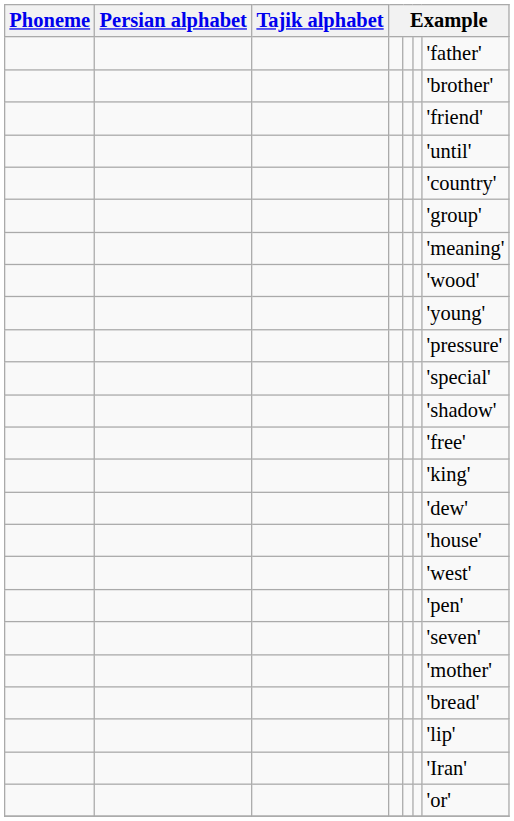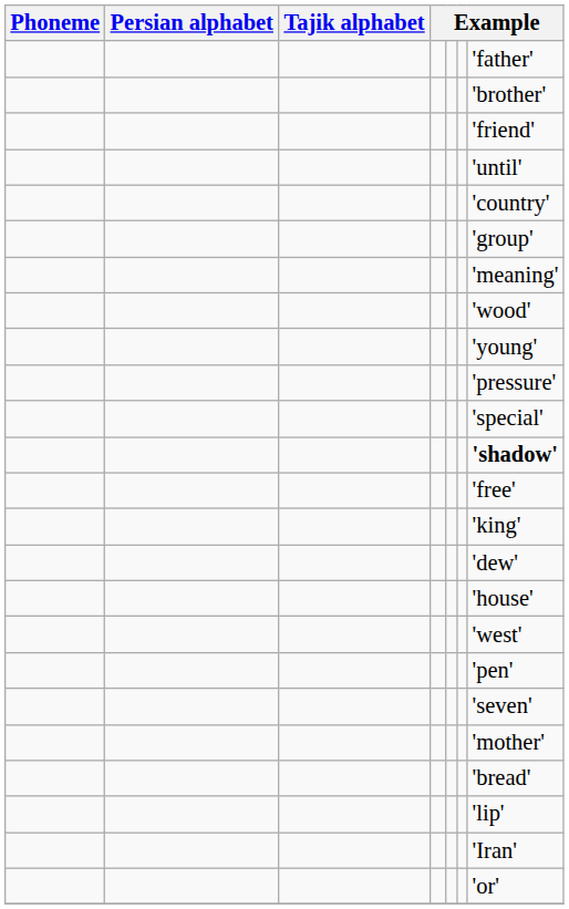row 13 | column 7: normal -> bold
